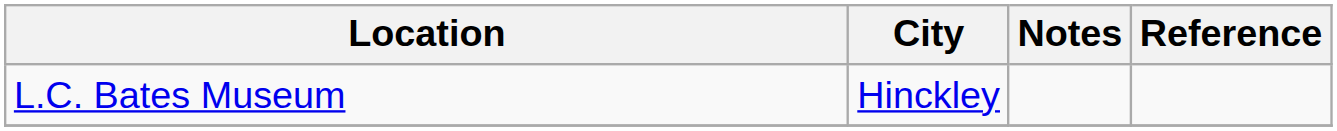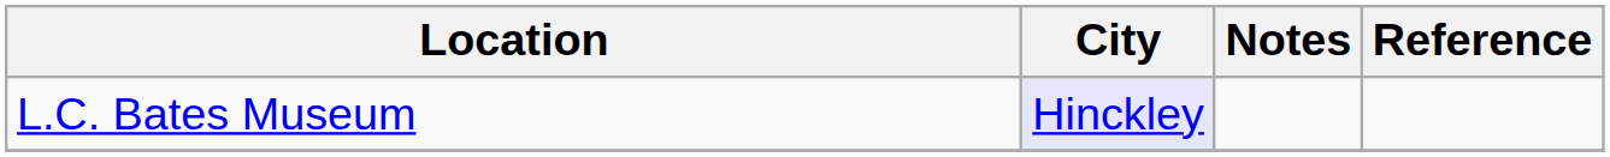L.C. Bates Museum | City: no background -> lavender background
